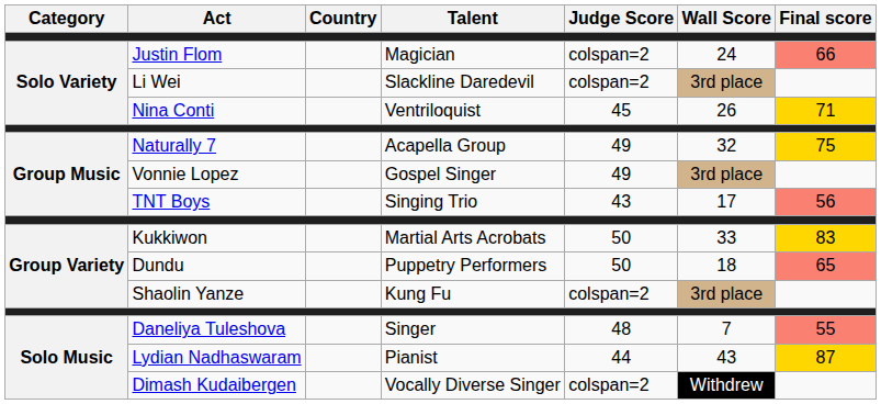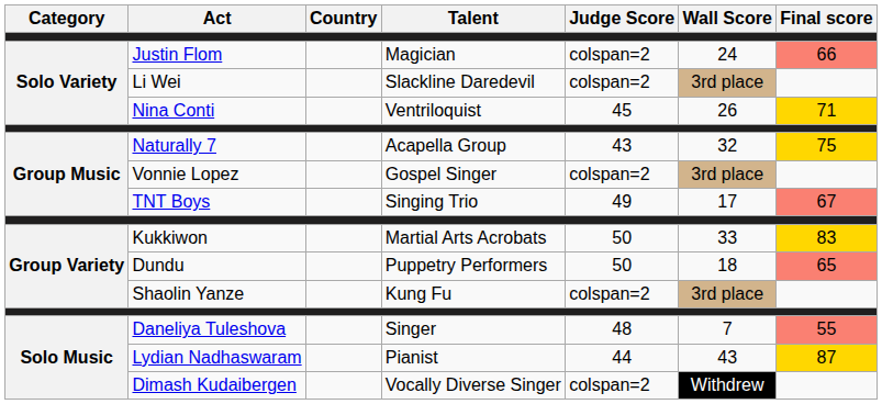Naturally 7 | Judge Score: 49 -> 43
Vonnie Lopez | Judge Score: 49 -> colspan=2
TNT Boys | Judge Score: 43 -> 49
TNT Boys | Final score: 56 -> 67
